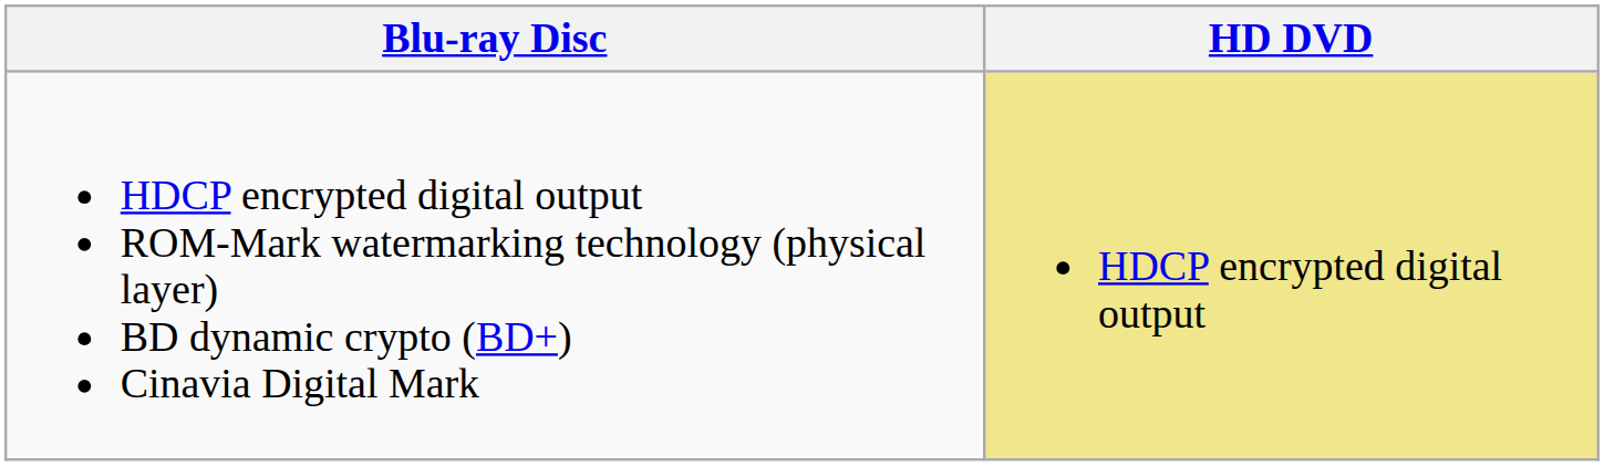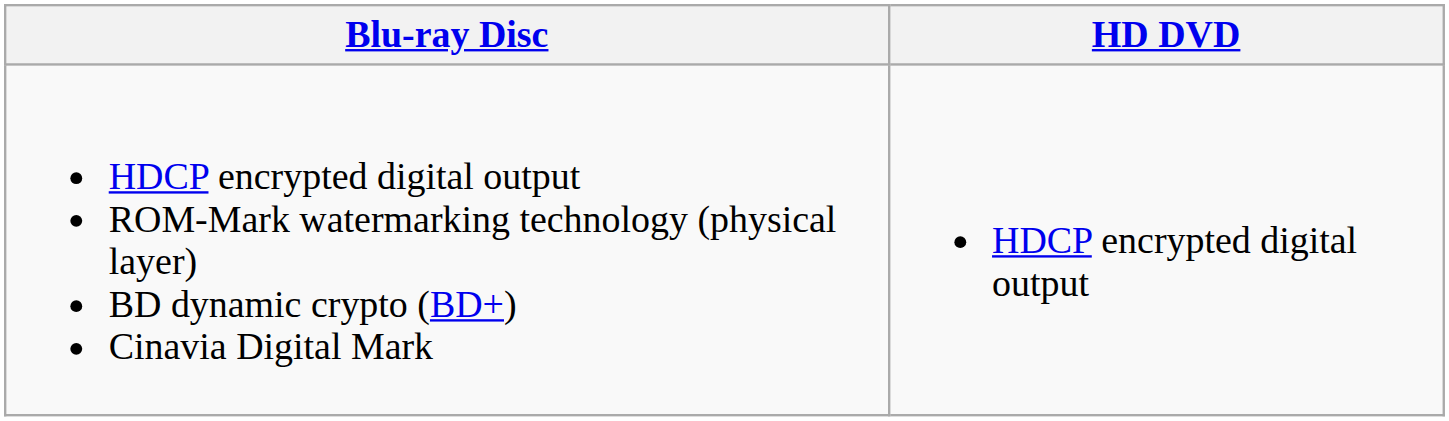row 2 | HD DVD: khaki background -> no background
